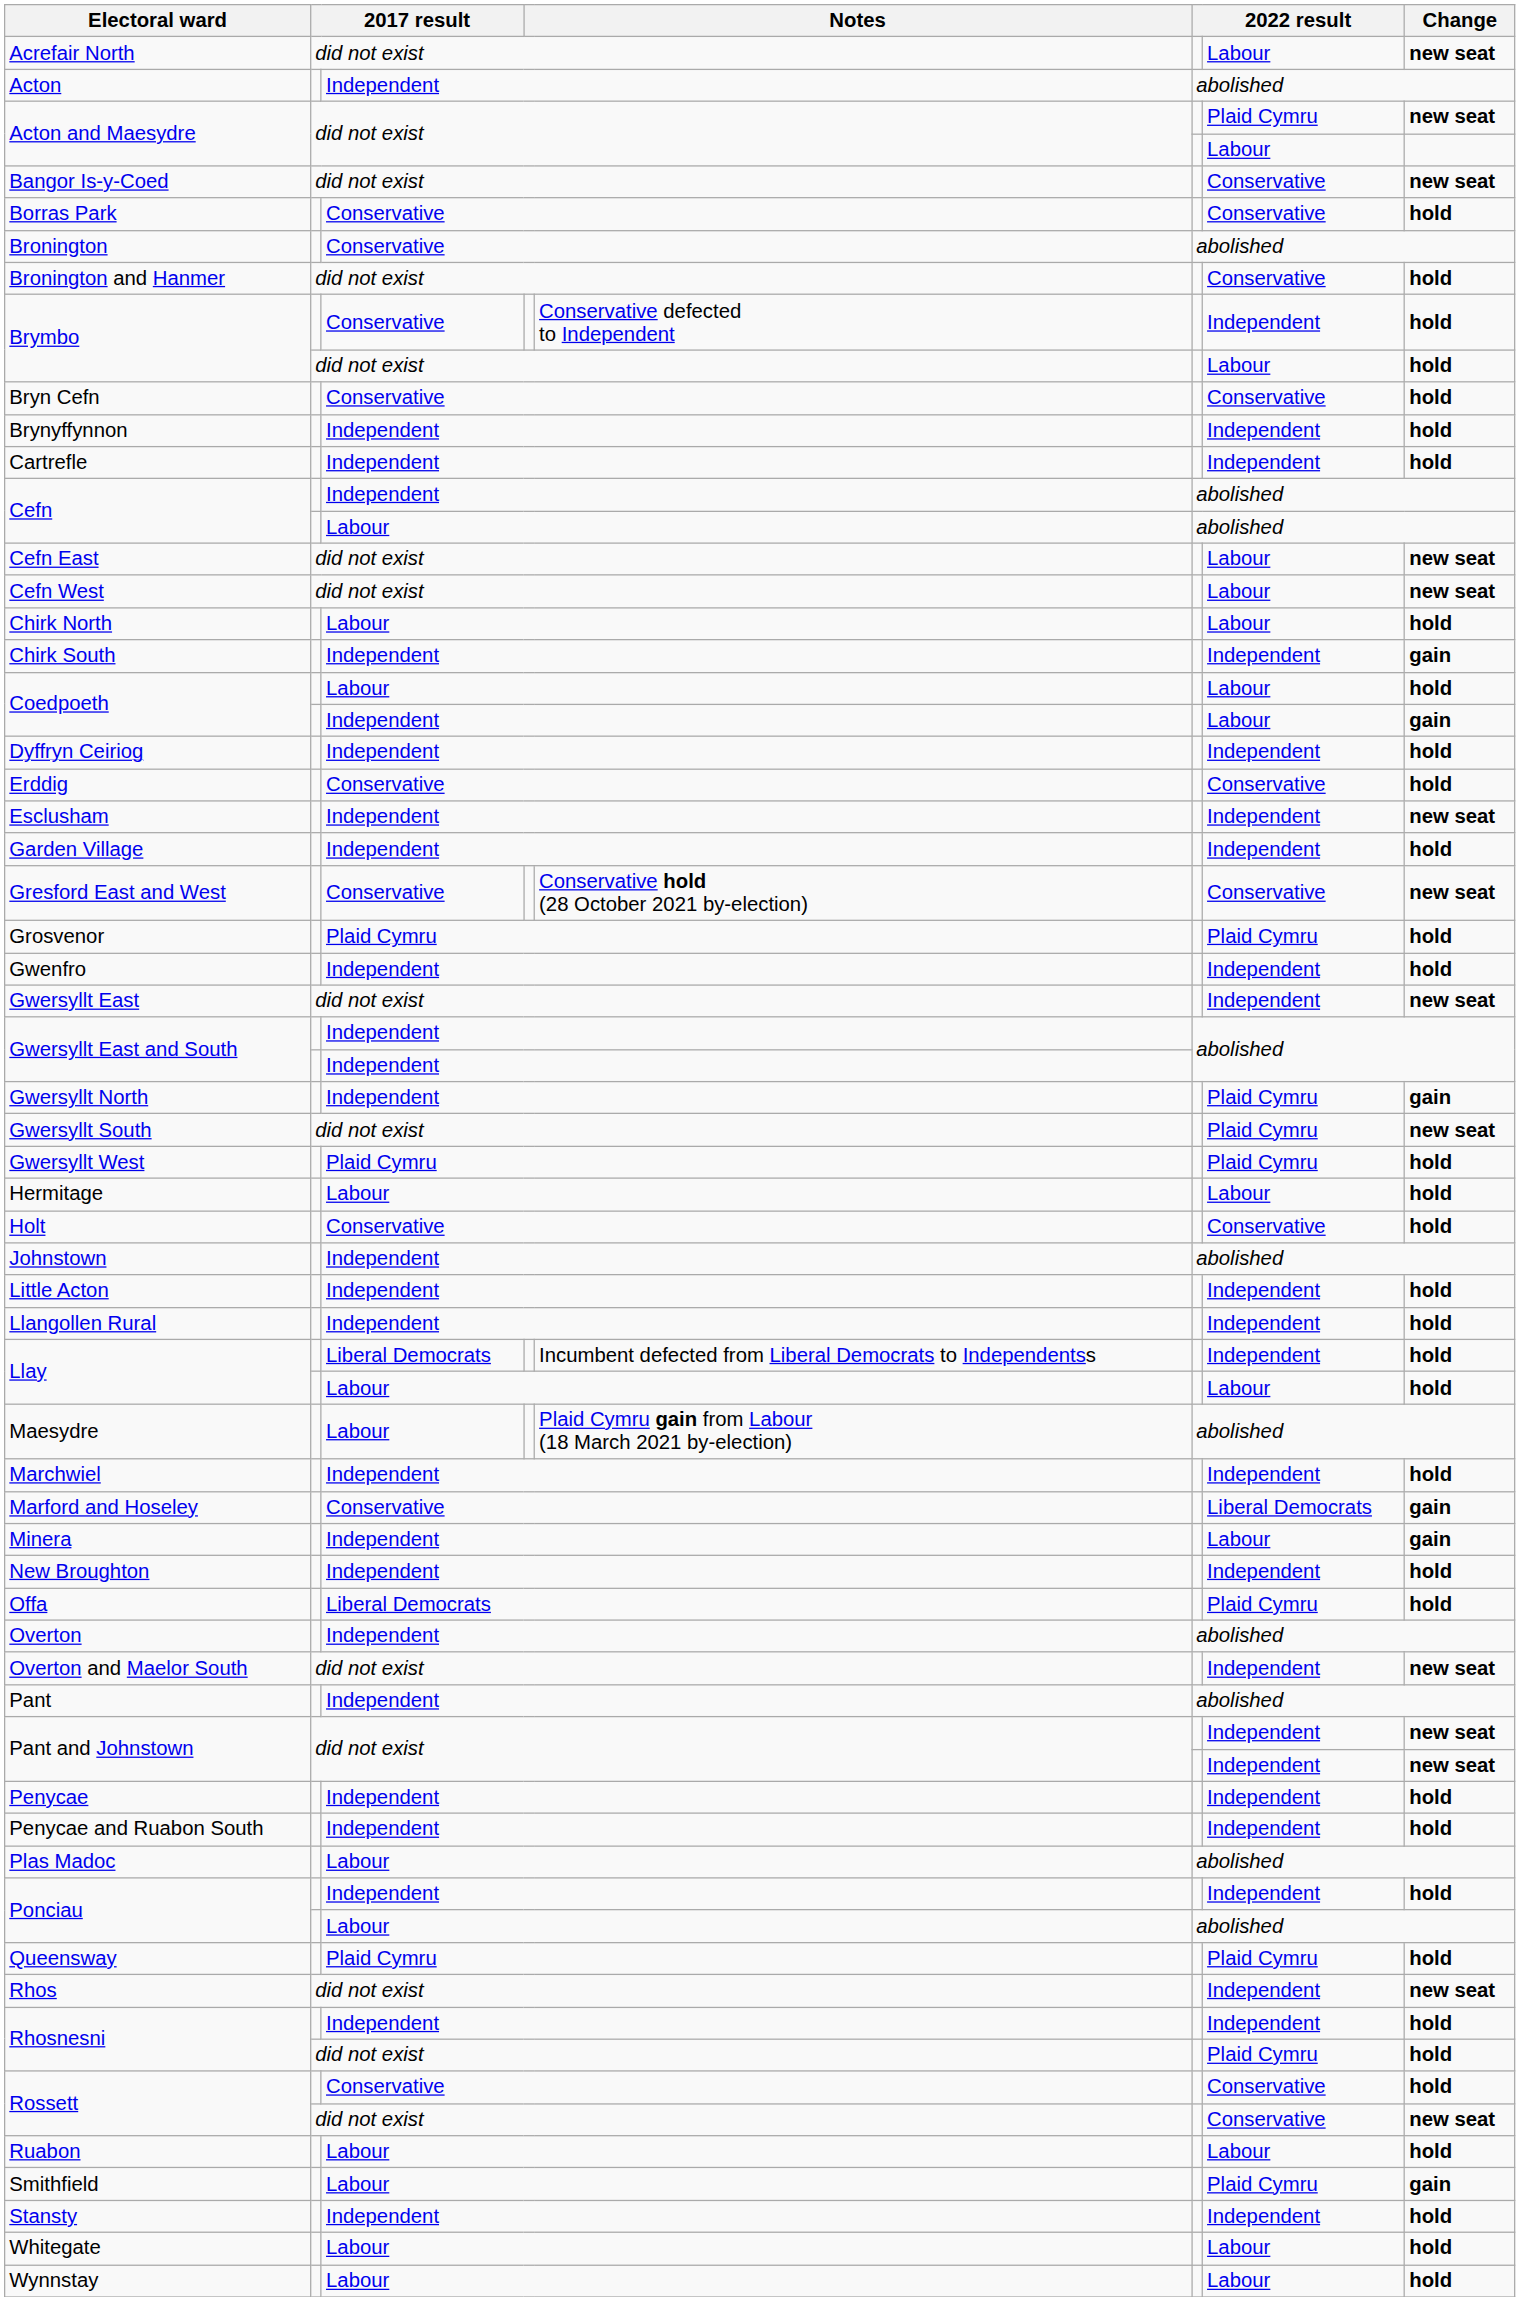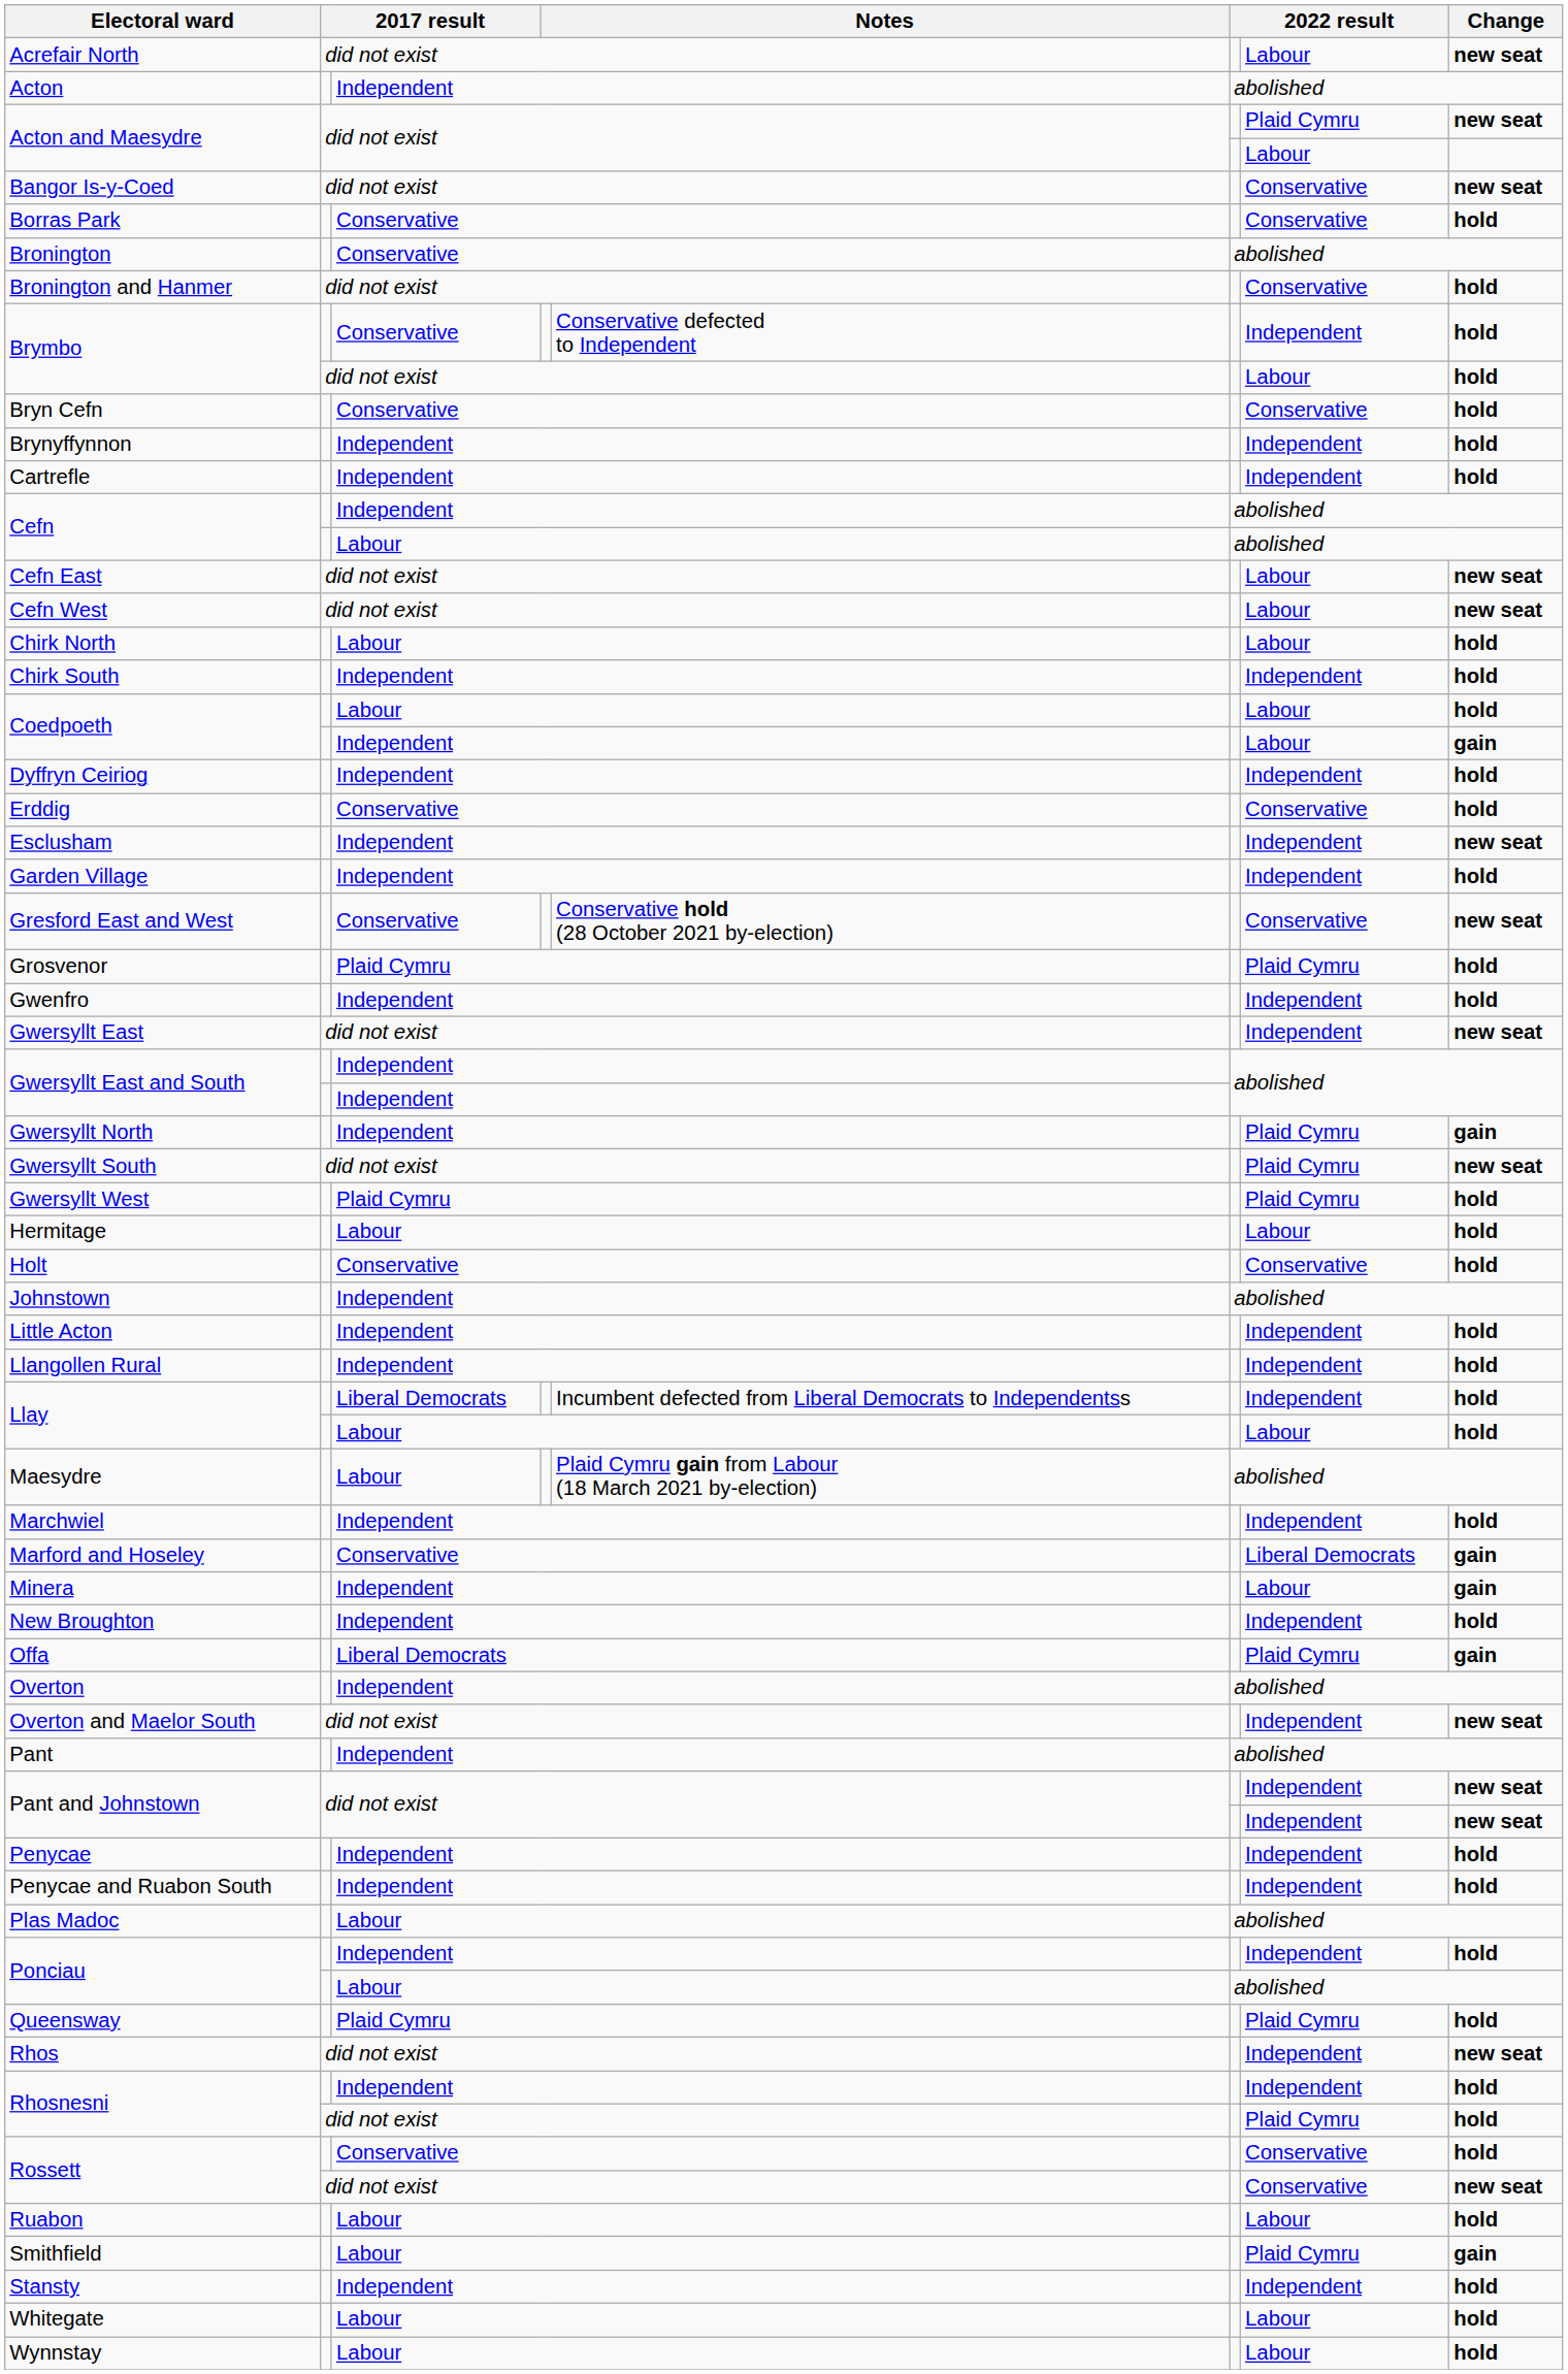Chirk South | Change: gain -> hold
Offa | Change: hold -> gain
